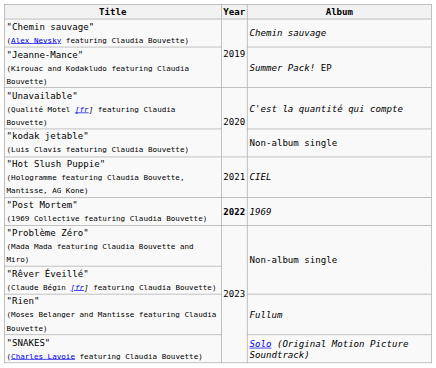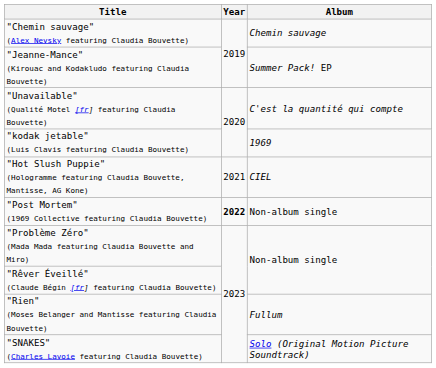"kodak jetable" (Luis Clavis featuring Claudia Bouvette) | Album: Non-album single -> 1969
"Post Mortem" (1969 Collective featuring Claudia Bouvette) | Album: 1969 -> Non-album single
